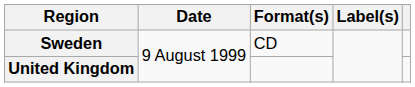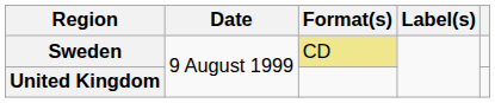Sweden | Format(s): no background -> khaki background
